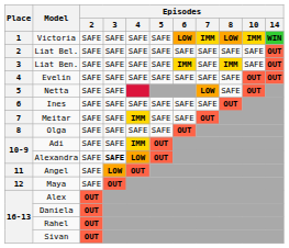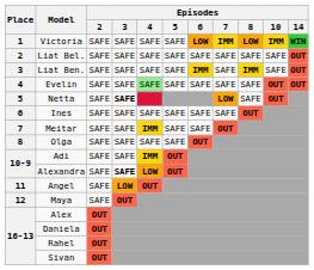Evelin | Episodes / 4: no background -> lightgreen background
Netta | Episodes / 3: normal -> bold
